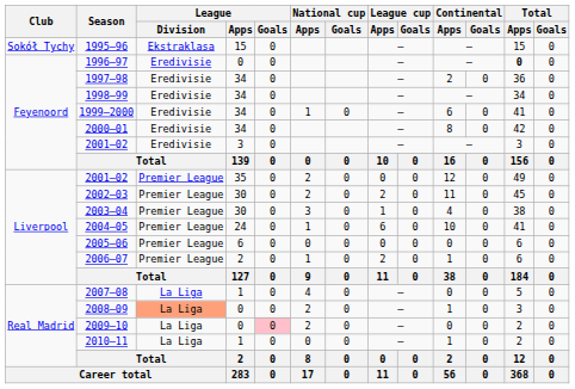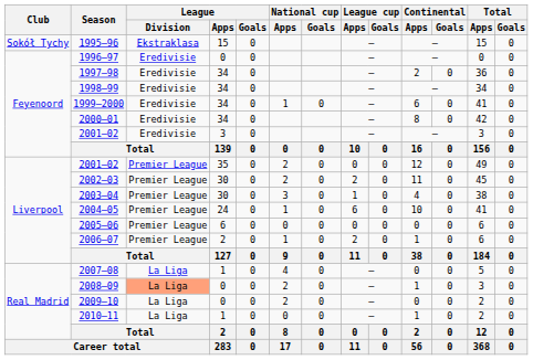1996–97 | Total / Apps: bold -> normal
2009–10 | League / Goals: pink background -> no background
